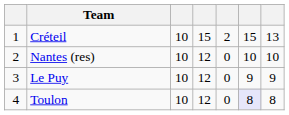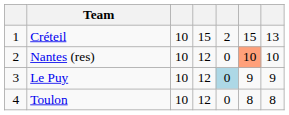Nantes (res) | column 6: no background -> lightsalmon background
Le Puy | column 5: no background -> lightblue background
Toulon | column 6: lavender background -> no background
